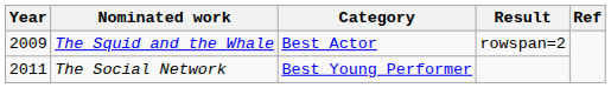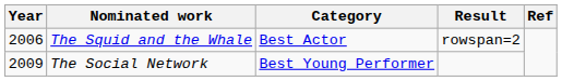The Squid and the Whale | Year: 2009 -> 2006
The Social Network | Year: 2011 -> 2009
